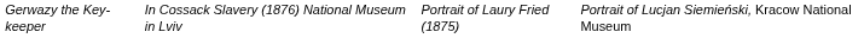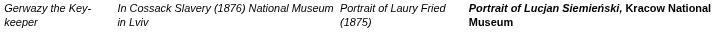Gerwazy the Key-keeper | column 4: normal -> bold
